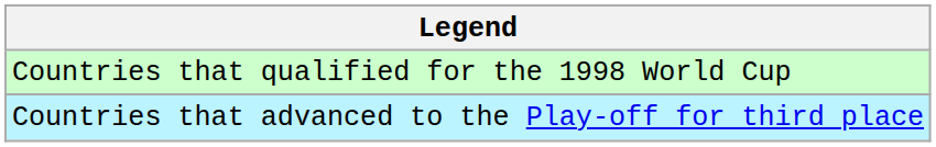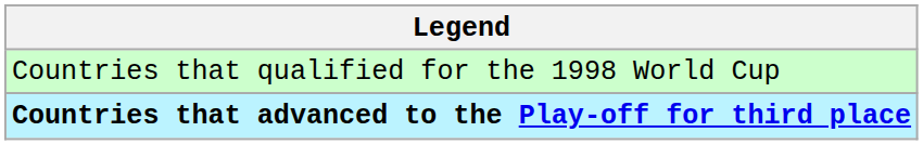row 3 | column 1: normal -> bold
